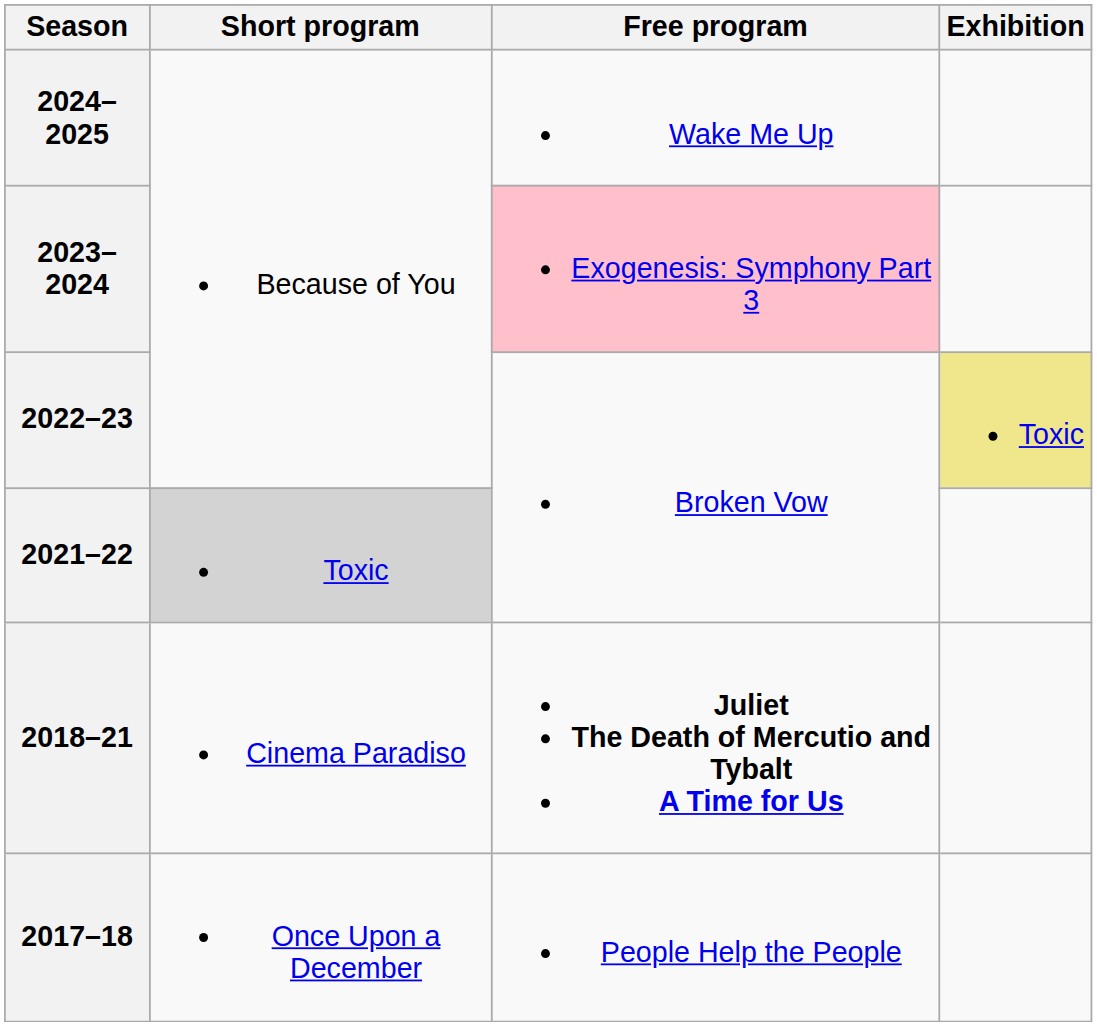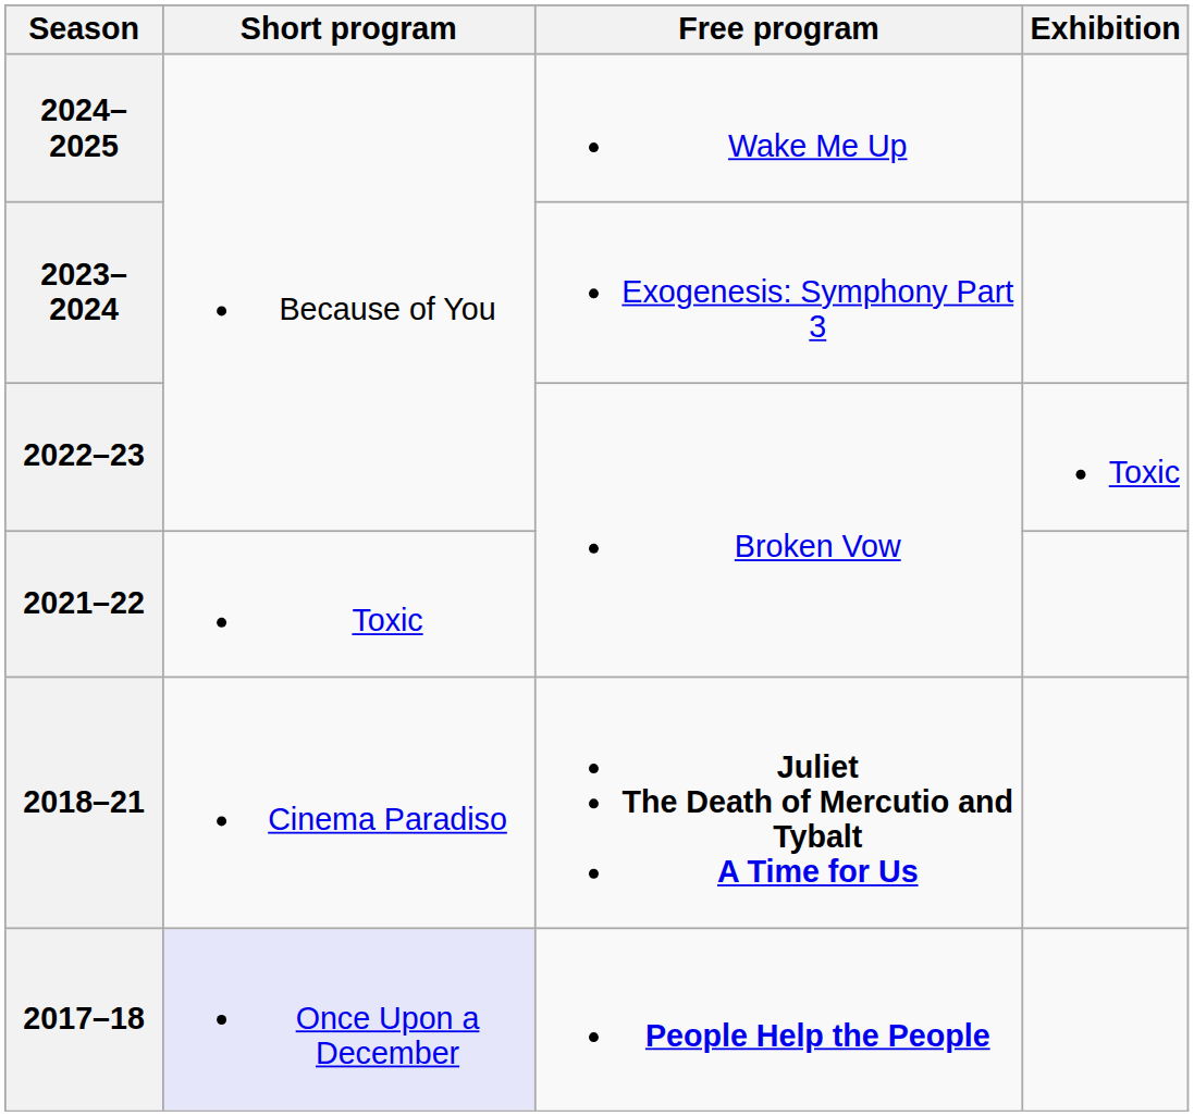2023–2024 | Free program: pink background -> no background
2022–23 | Exhibition: khaki background -> no background
2021–22 | Short program: lightgrey background -> no background
2017–18 | Short program: no background -> lavender background
2017–18 | Free program: normal -> bold
